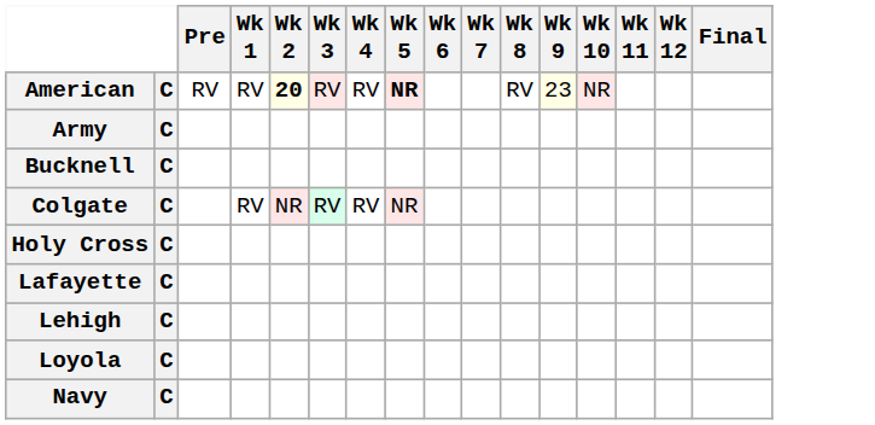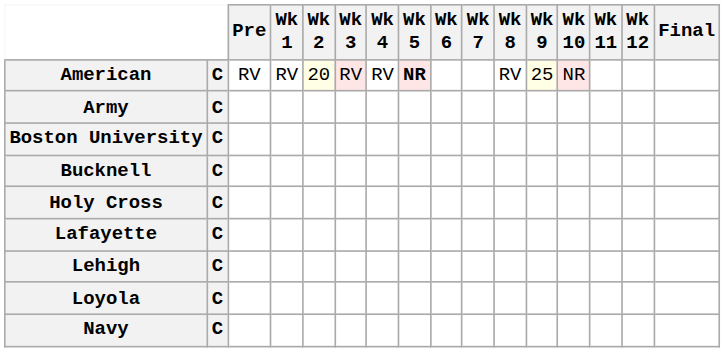American | Wk 2: bold -> normal
American | Wk 9: 23 -> 25
+ row: Boston University | C
- row: Colgate | C | RV | NR | RV | RV | NR
